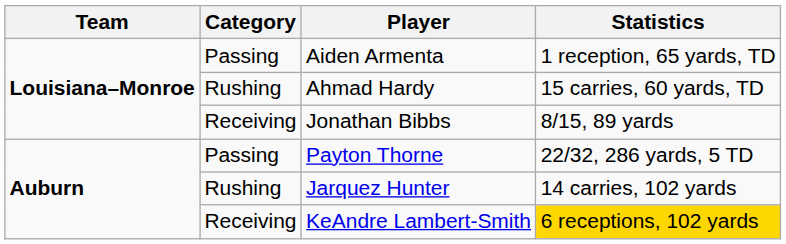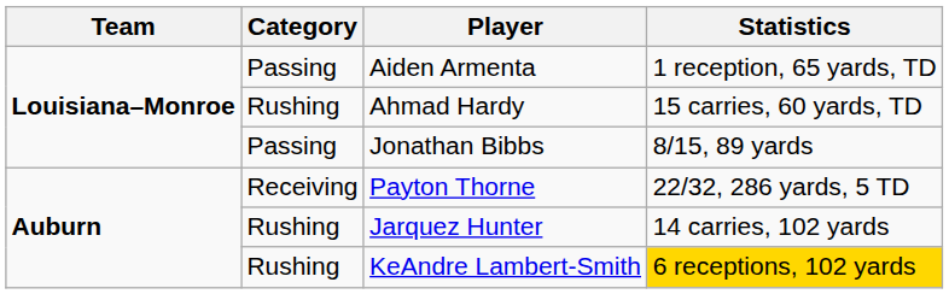Jonathan Bibbs | Category: Receiving -> Passing
Payton Thorne | Category: Passing -> Receiving
KeAndre Lambert-Smith | Category: Receiving -> Rushing
